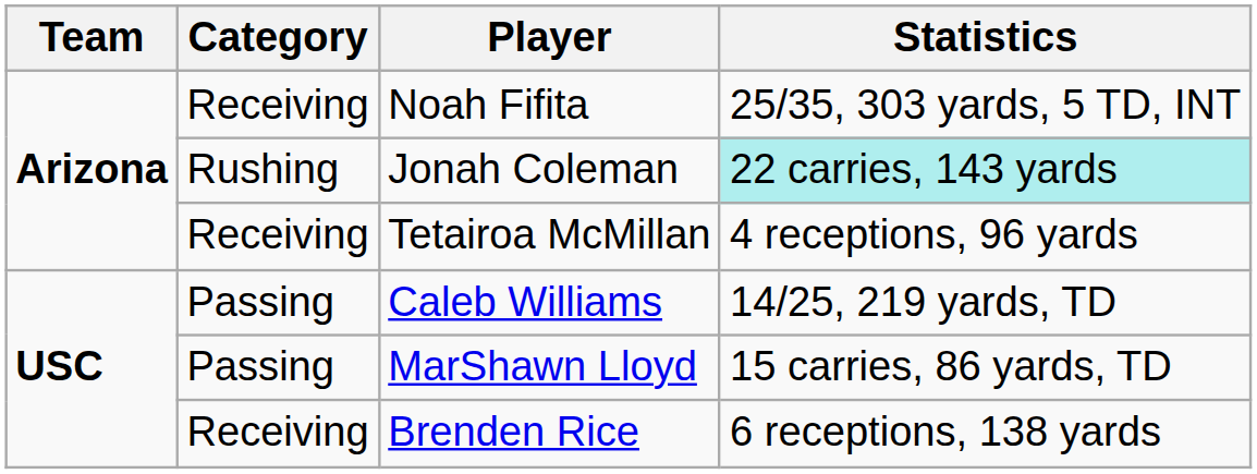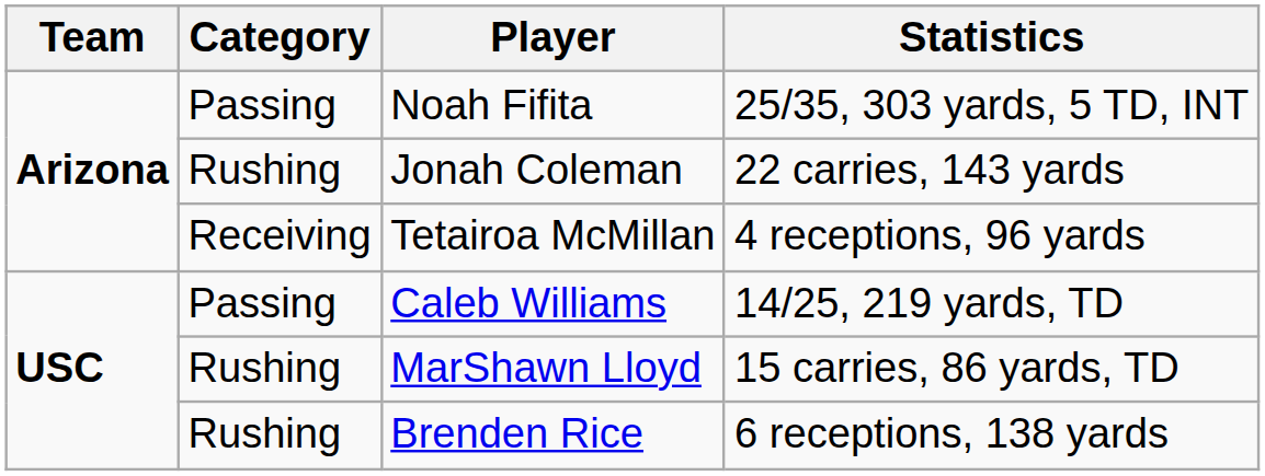Noah Fifita | Category: Receiving -> Passing
Jonah Coleman | Statistics: paleturquoise background -> no background
MarShawn Lloyd | Category: Passing -> Rushing
Brenden Rice | Category: Receiving -> Rushing
